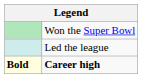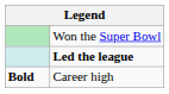Led the league | column 2: normal -> bold
Career high | column 1: lightyellow background -> no background
Career high | column 2: bold -> normal
